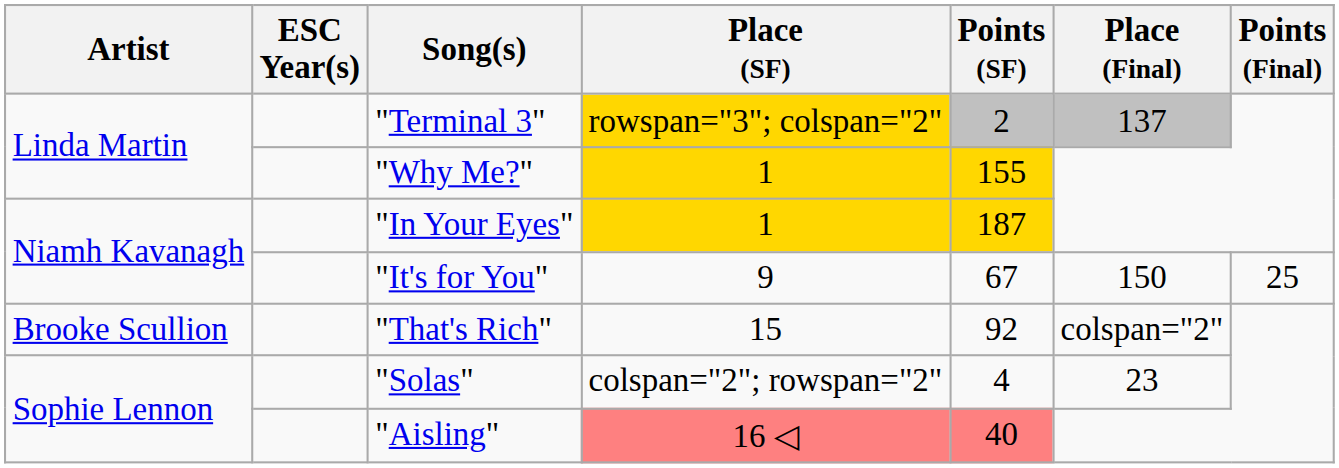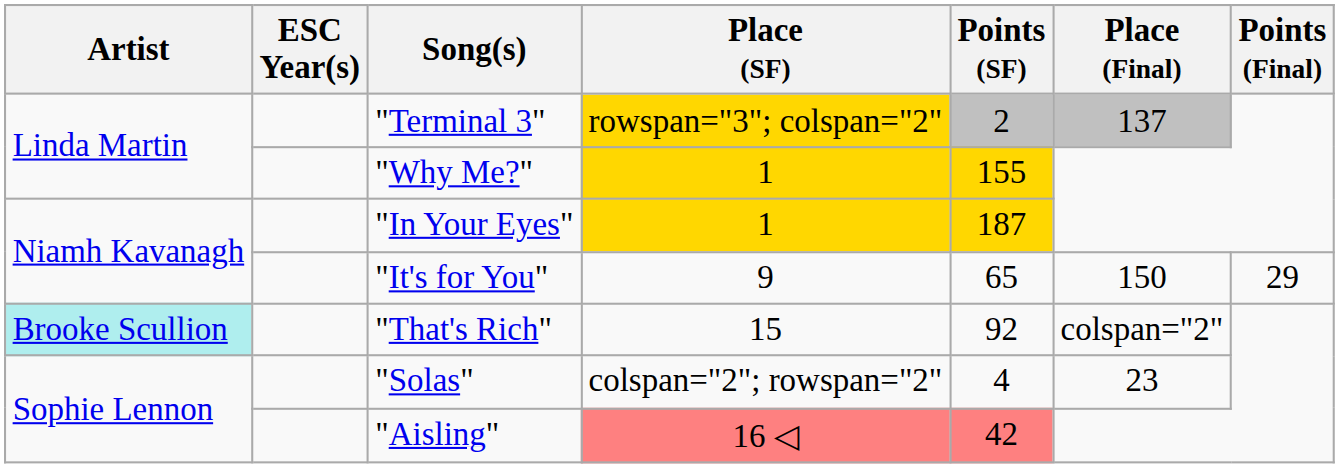"It's for You" | Points (SF): 67 -> 65
"It's for You" | Points (Final): 25 -> 29
"That's Rich" | Artist: no background -> paleturquoise background
"Aisling" | Points (SF): 40 -> 42
